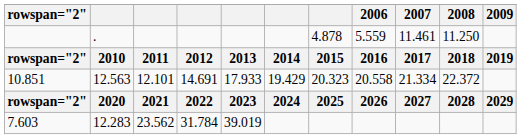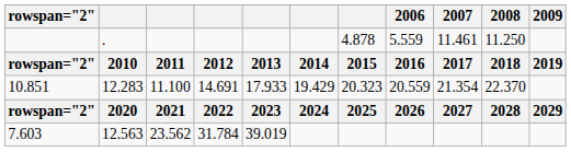10.851 | column 2: 12.563 -> 12.283
10.851 | column 3: 12.101 -> 11.100
10.851 | 2006: 20.558 -> 20.559
10.851 | 2007: 21.334 -> 21.354
10.851 | 2008: 22.372 -> 22.370
7.603 | column 2: 12.283 -> 12.563
